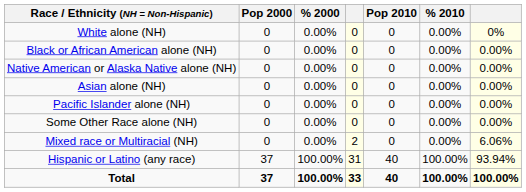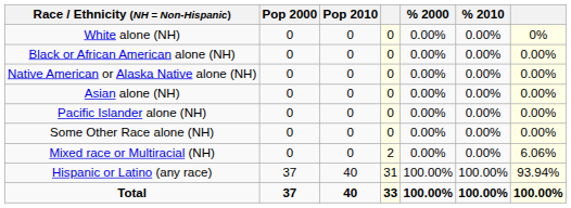columns swapped: Pop 2010 <-> % 2000
